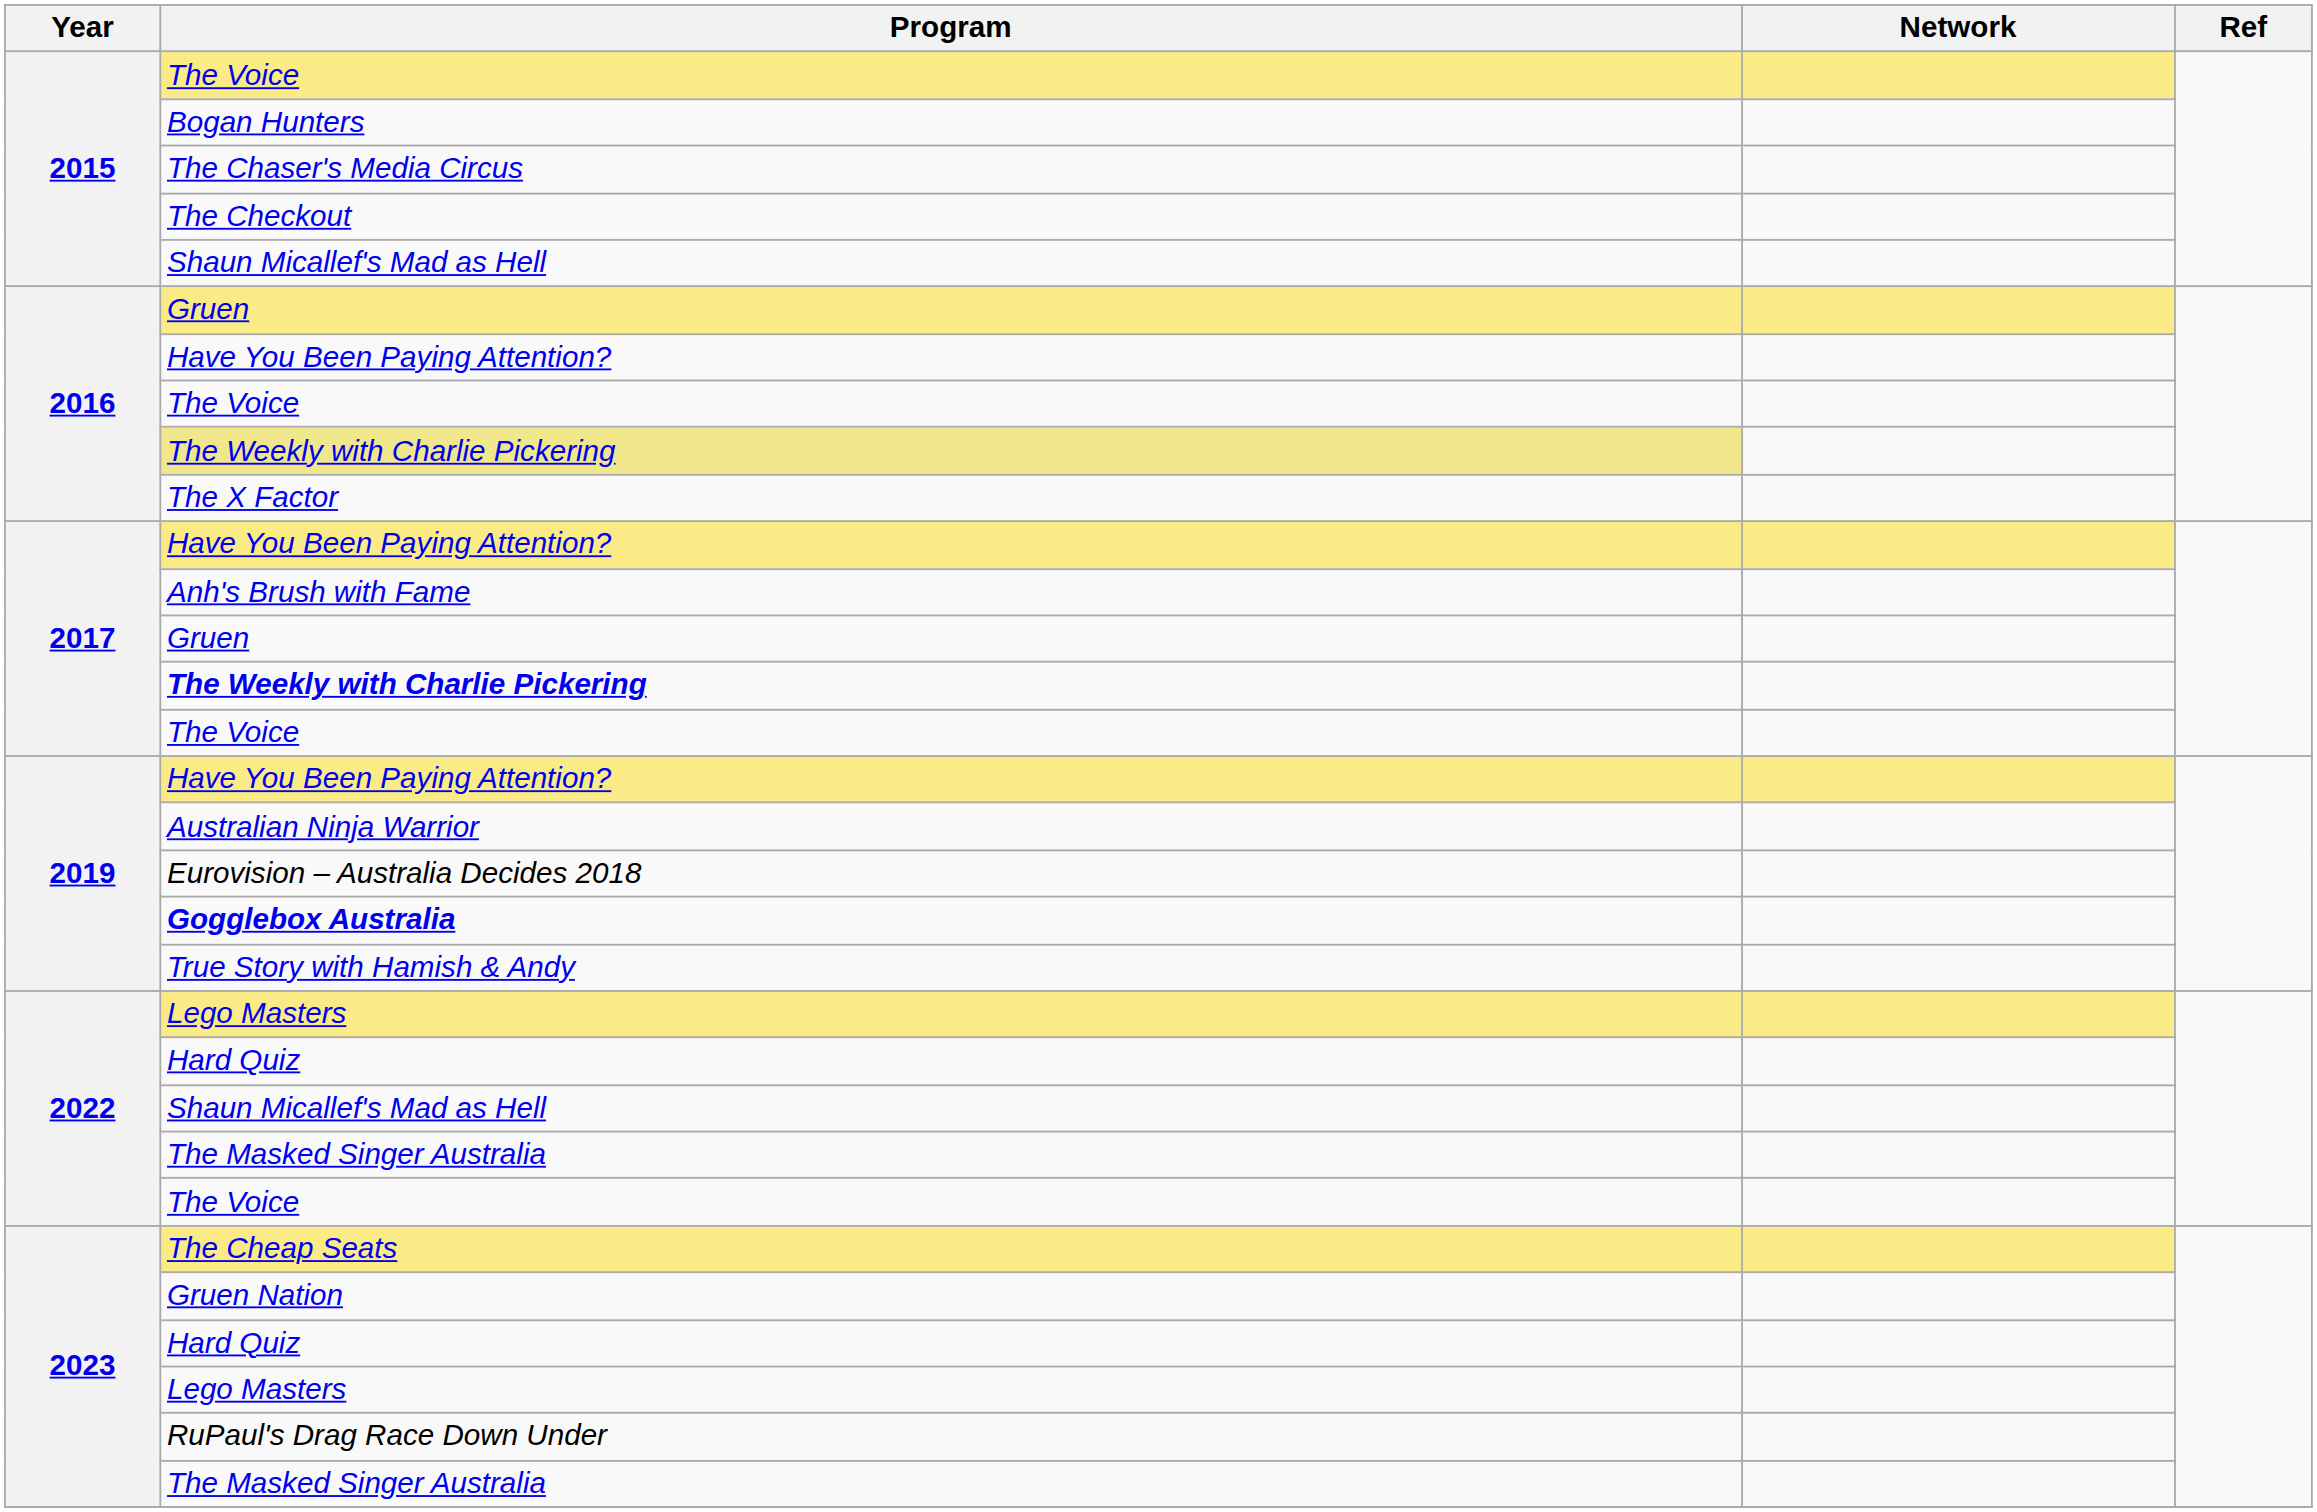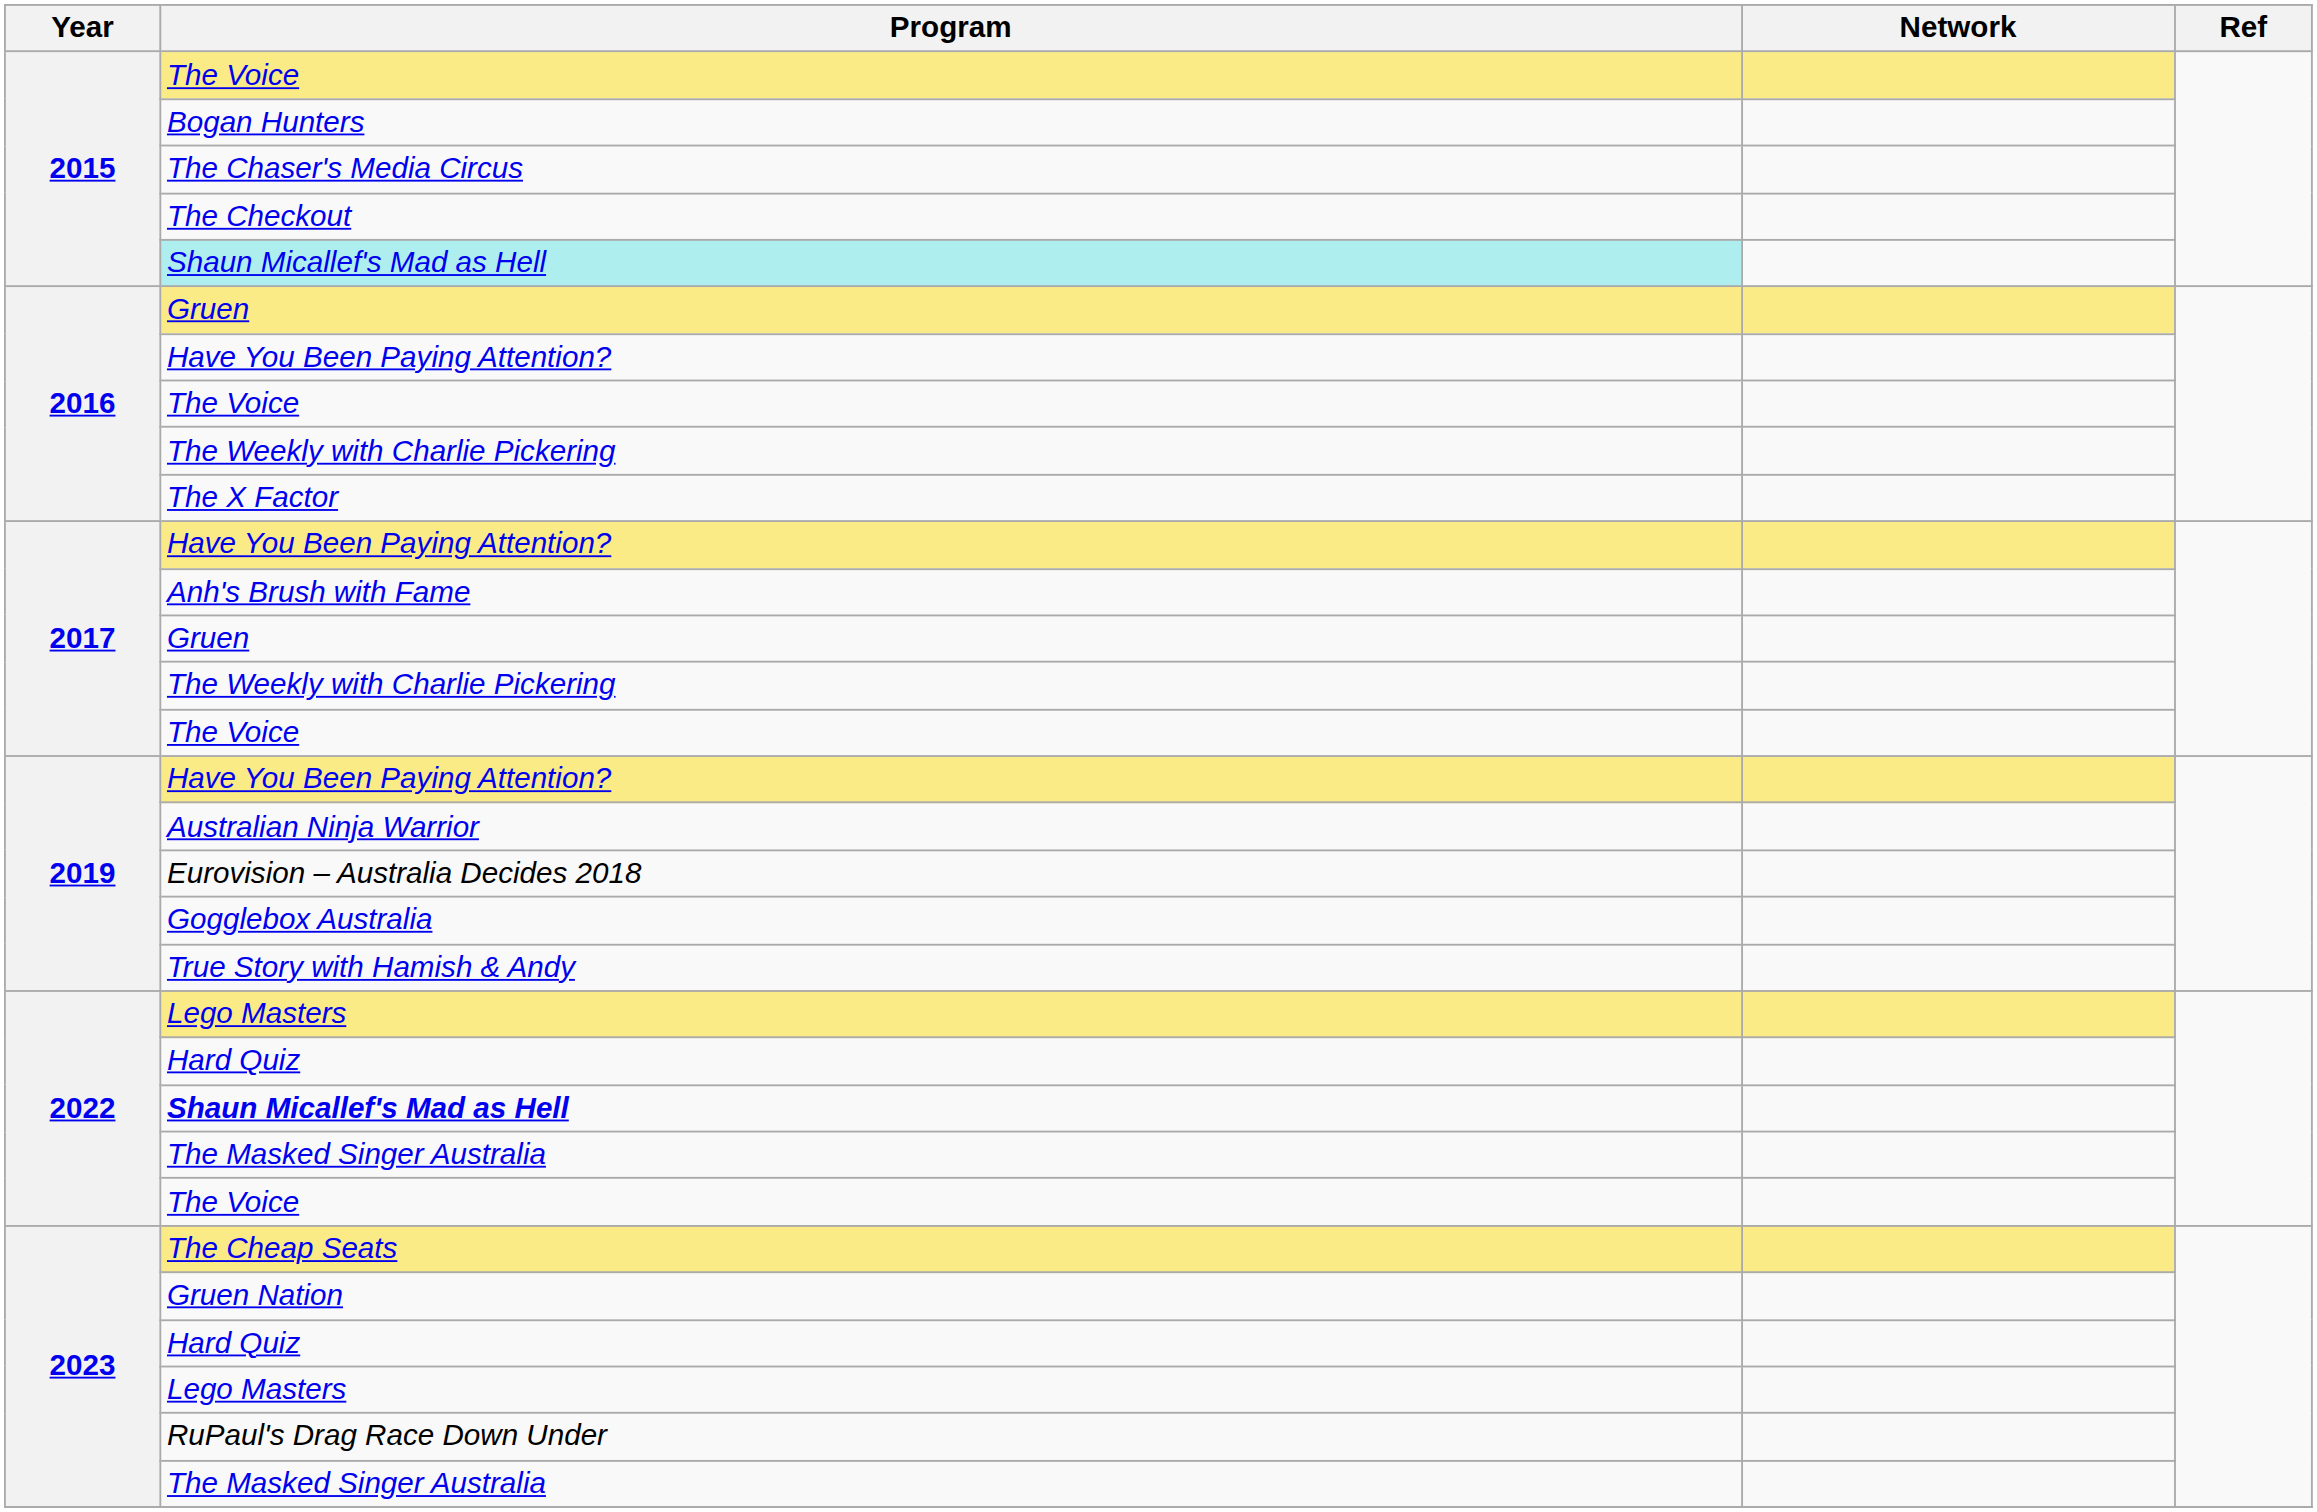2015 / Shaun Micallef's Mad as Hell | Program: no background -> paleturquoise background
2016 / The Weekly with Charlie Pickering | Program: khaki background -> no background
2017 / The Weekly with Charlie Pickering | Program: bold -> normal
Gogglebox Australia | Program: bold -> normal
2022 / Shaun Micallef's Mad as Hell | Program: normal -> bold
